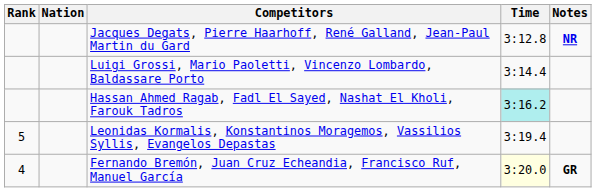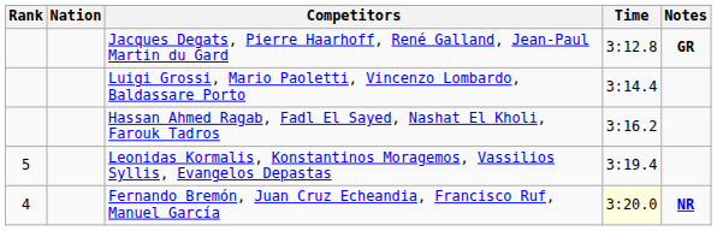row 2 | Notes: NR -> GR
row 4 | Time: paleturquoise background -> no background
row 6 | Notes: GR -> NR
